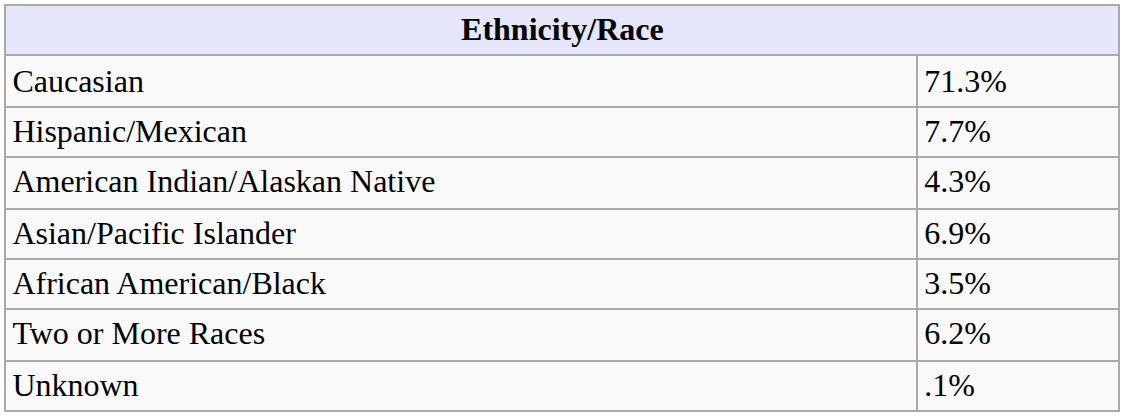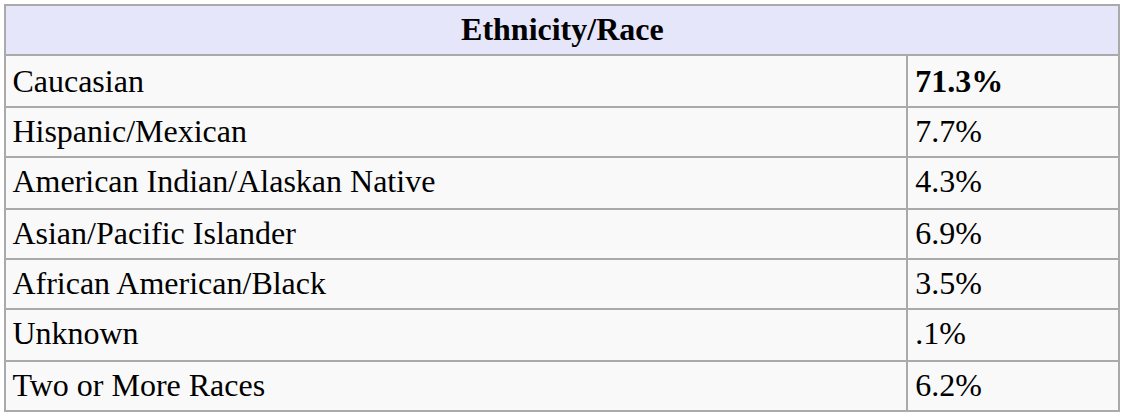Caucasian | column 2: normal -> bold
rows swapped: Two or More Races <-> Unknown
